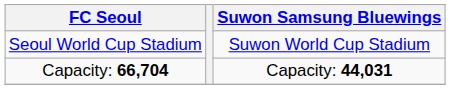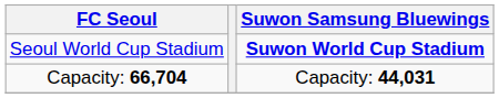Seoul World Cup Stadium | Suwon Samsung Bluewings: normal -> bold
